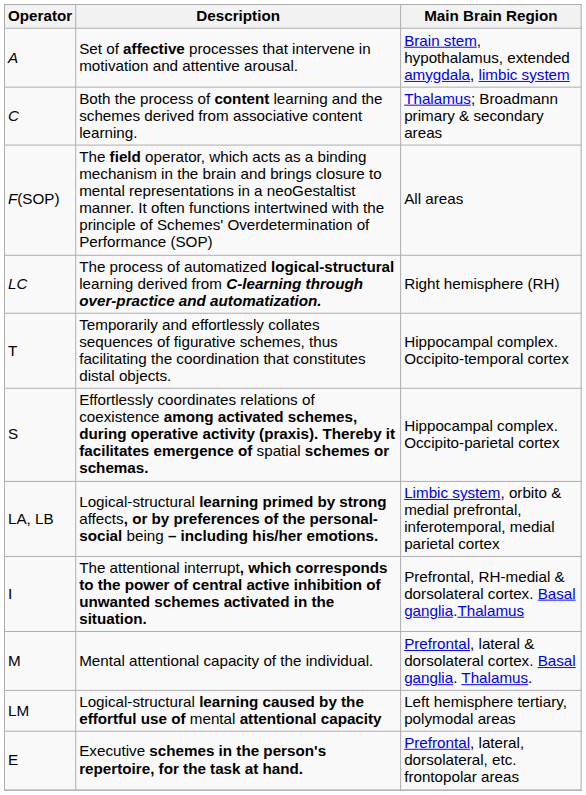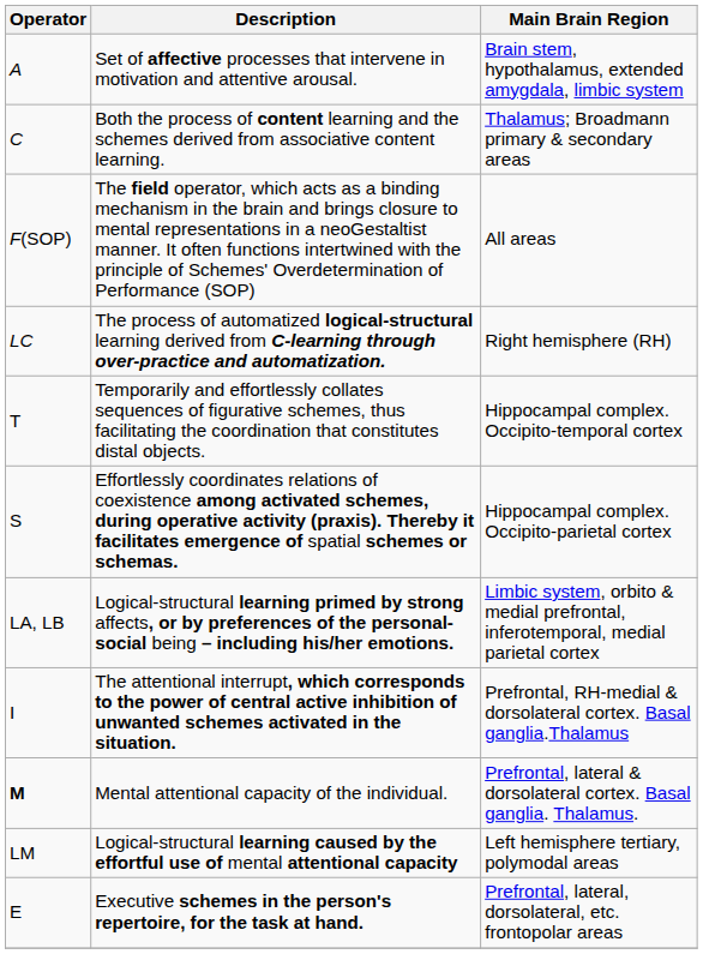Mental attentional capacity of the individual. | Operator: normal -> bold
